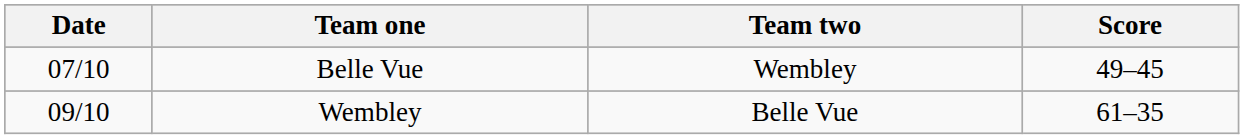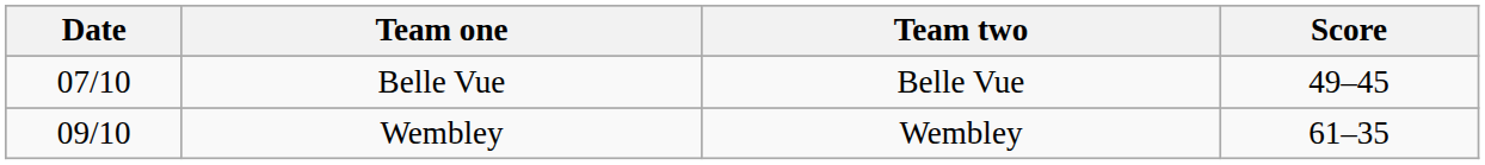row 2 | Team two: Wembley -> Belle Vue
row 3 | Team two: Belle Vue -> Wembley
